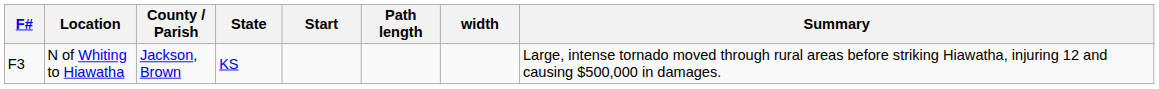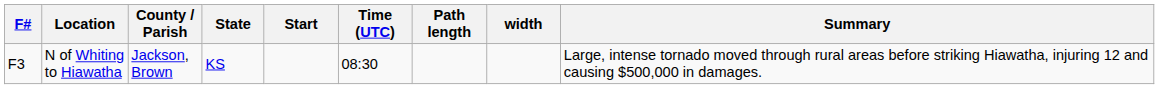+ column: Time (UTC) | 08:30
